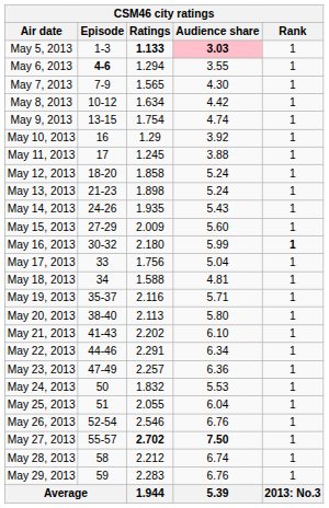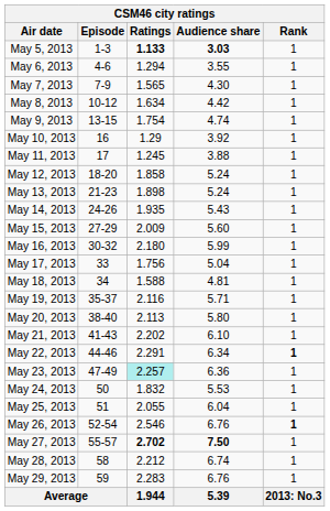May 5, 2013 | Audience share: pink background -> no background
May 6, 2013 | Episode: bold -> normal
May 16, 2013 | Rank: bold -> normal
May 22, 2013 | Rank: normal -> bold
May 23, 2013 | Ratings: no background -> paleturquoise background
May 26, 2013 | Rank: normal -> bold
